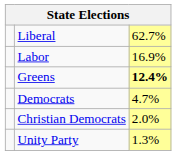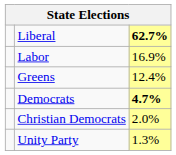Liberal | column 3: normal -> bold
Greens | column 3: bold -> normal
Democrats | column 3: normal -> bold
